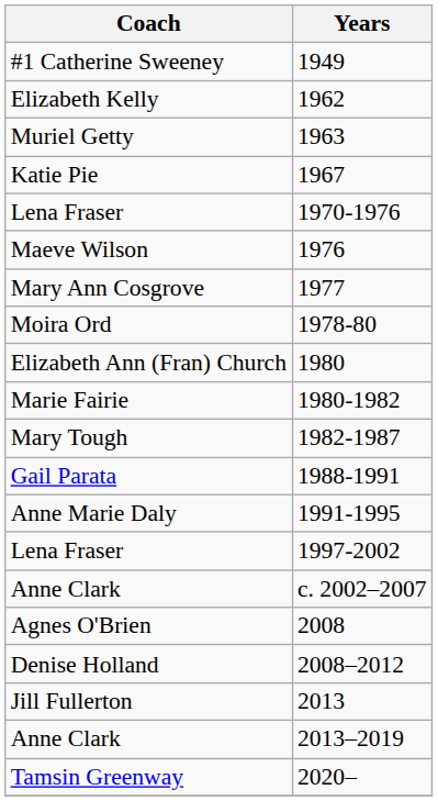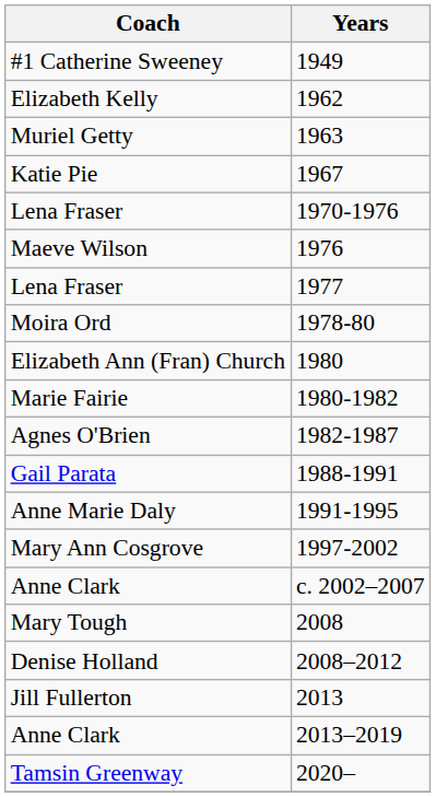row 8 | Coach: Mary Ann Cosgrove -> Lena Fraser
row 12 | Coach: Mary Tough -> Agnes O'Brien
row 15 | Coach: Lena Fraser -> Mary Ann Cosgrove
row 17 | Coach: Agnes O'Brien -> Mary Tough
